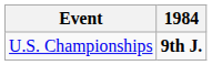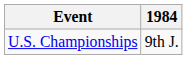U.S. Championships | 1984: bold -> normal
